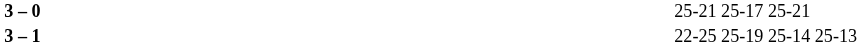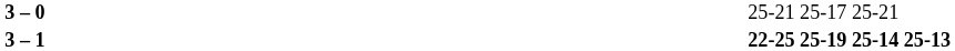3 – 1 | column 2: normal -> bold
